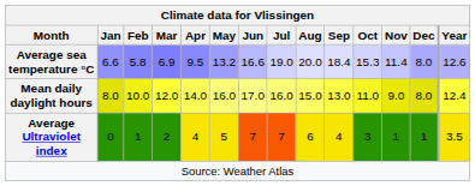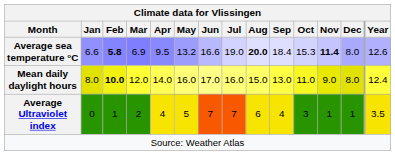row 3 | Feb: normal -> bold
row 3 | Aug: normal -> bold
row 3 | Nov: normal -> bold
row 4 | Feb: normal -> bold
